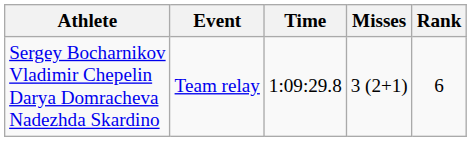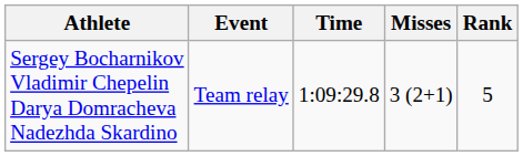row 2 | Rank: 6 -> 5
